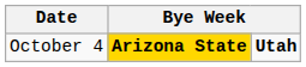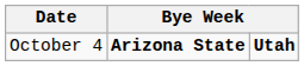October 4 | column 2: gold background -> no background
